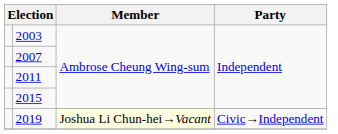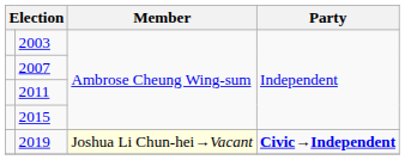2019 | Party: normal -> bold
